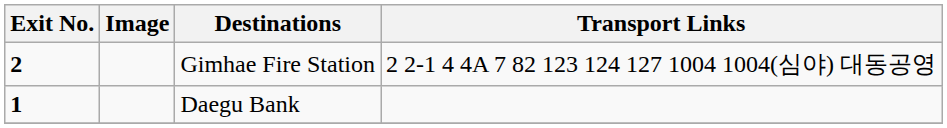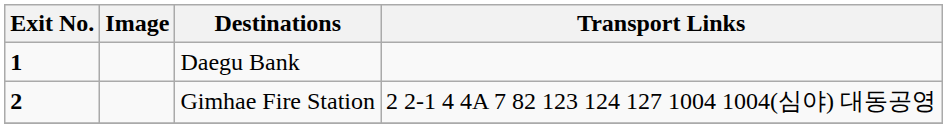rows swapped: Daegu Bank <-> Gimhae Fire Station
